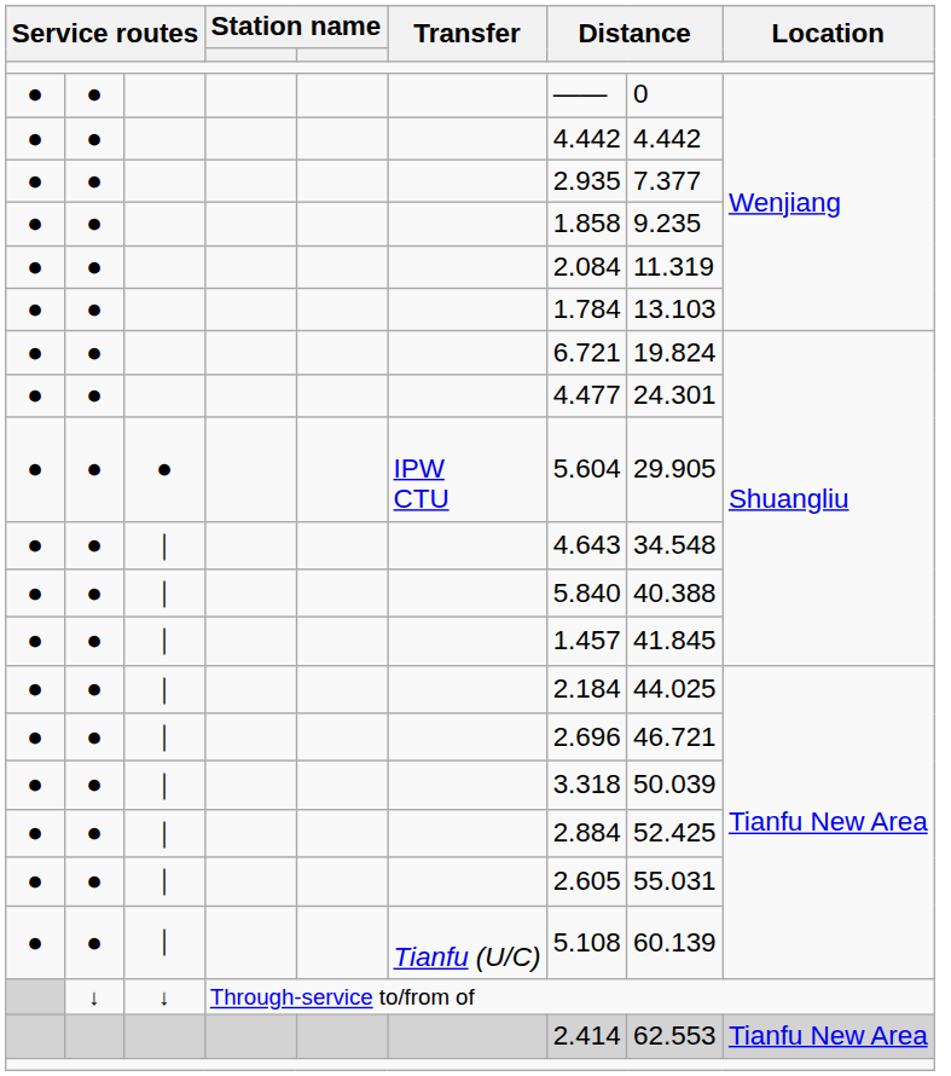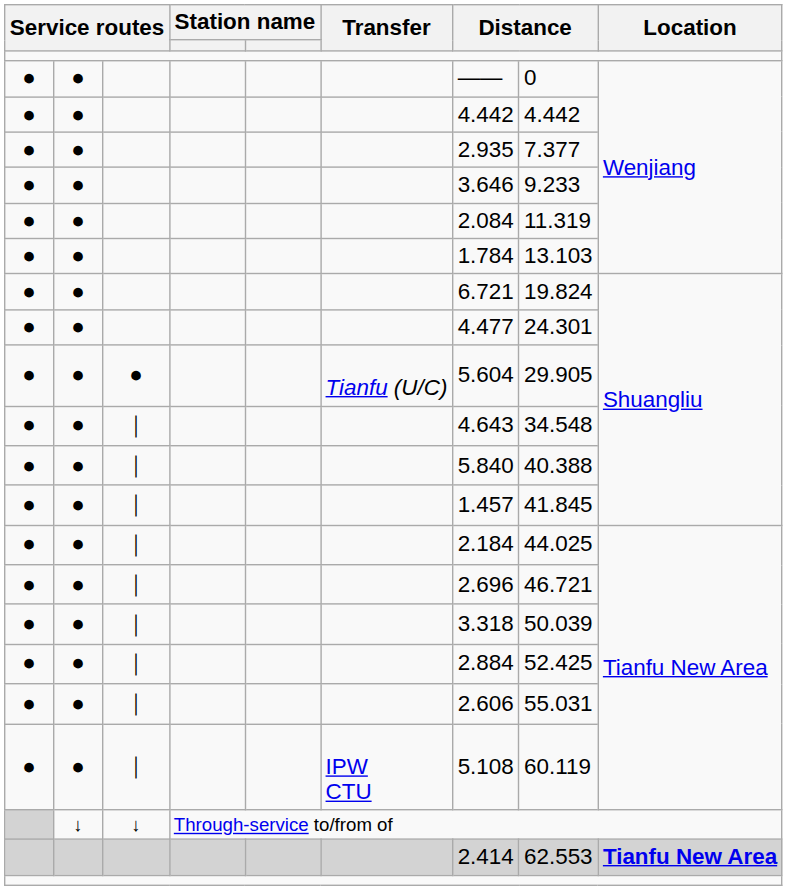row 7 | column 7: 1.858 -> 3.646
row 7 | column 8: 9.235 -> 9.233
row 12 | Transfer: IPW CTU -> Tianfu (U/C)
row 20 | column 7: 2.605 -> 2.606
row 21 | Transfer: Tianfu (U/C) -> IPW CTU
row 21 | column 8: 60.139 -> 60.119
row 23 | Location: normal -> bold
